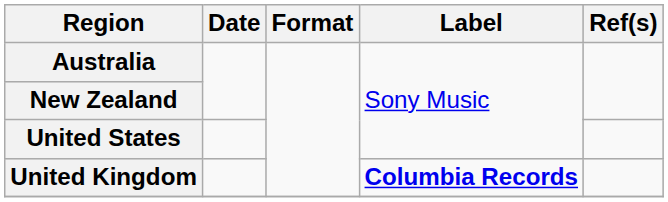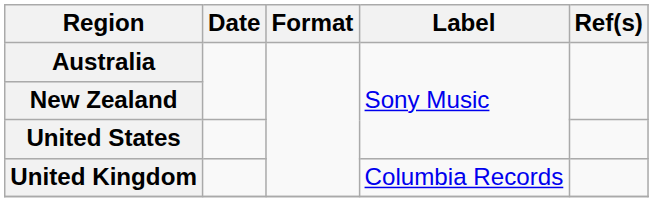United Kingdom | Label: bold -> normal
